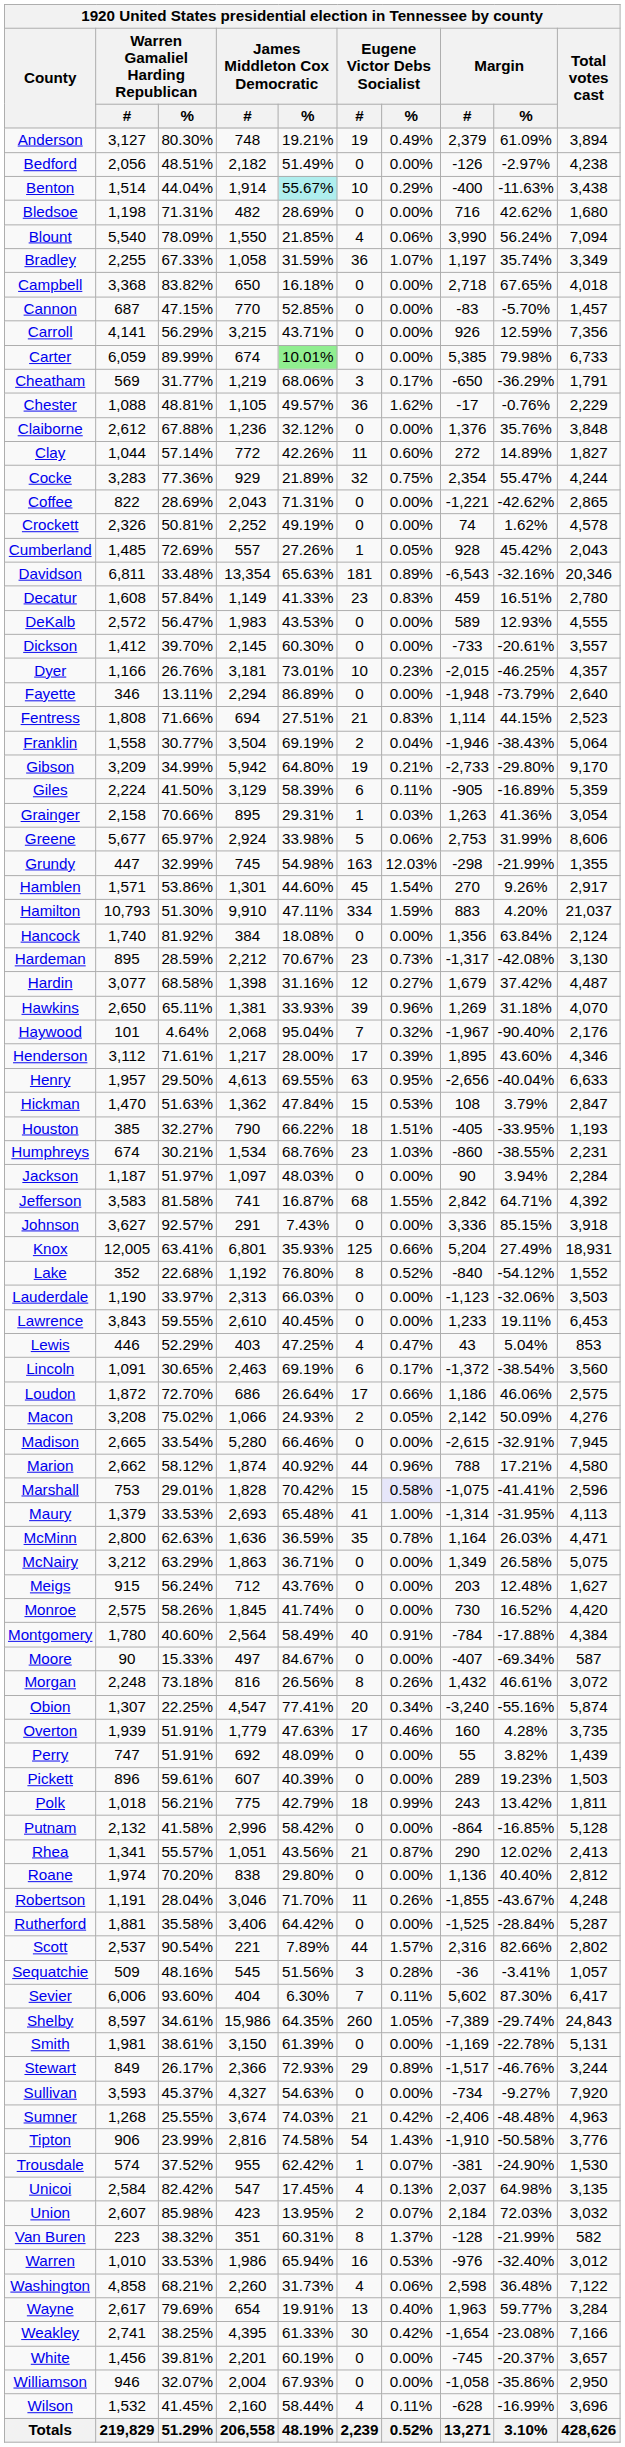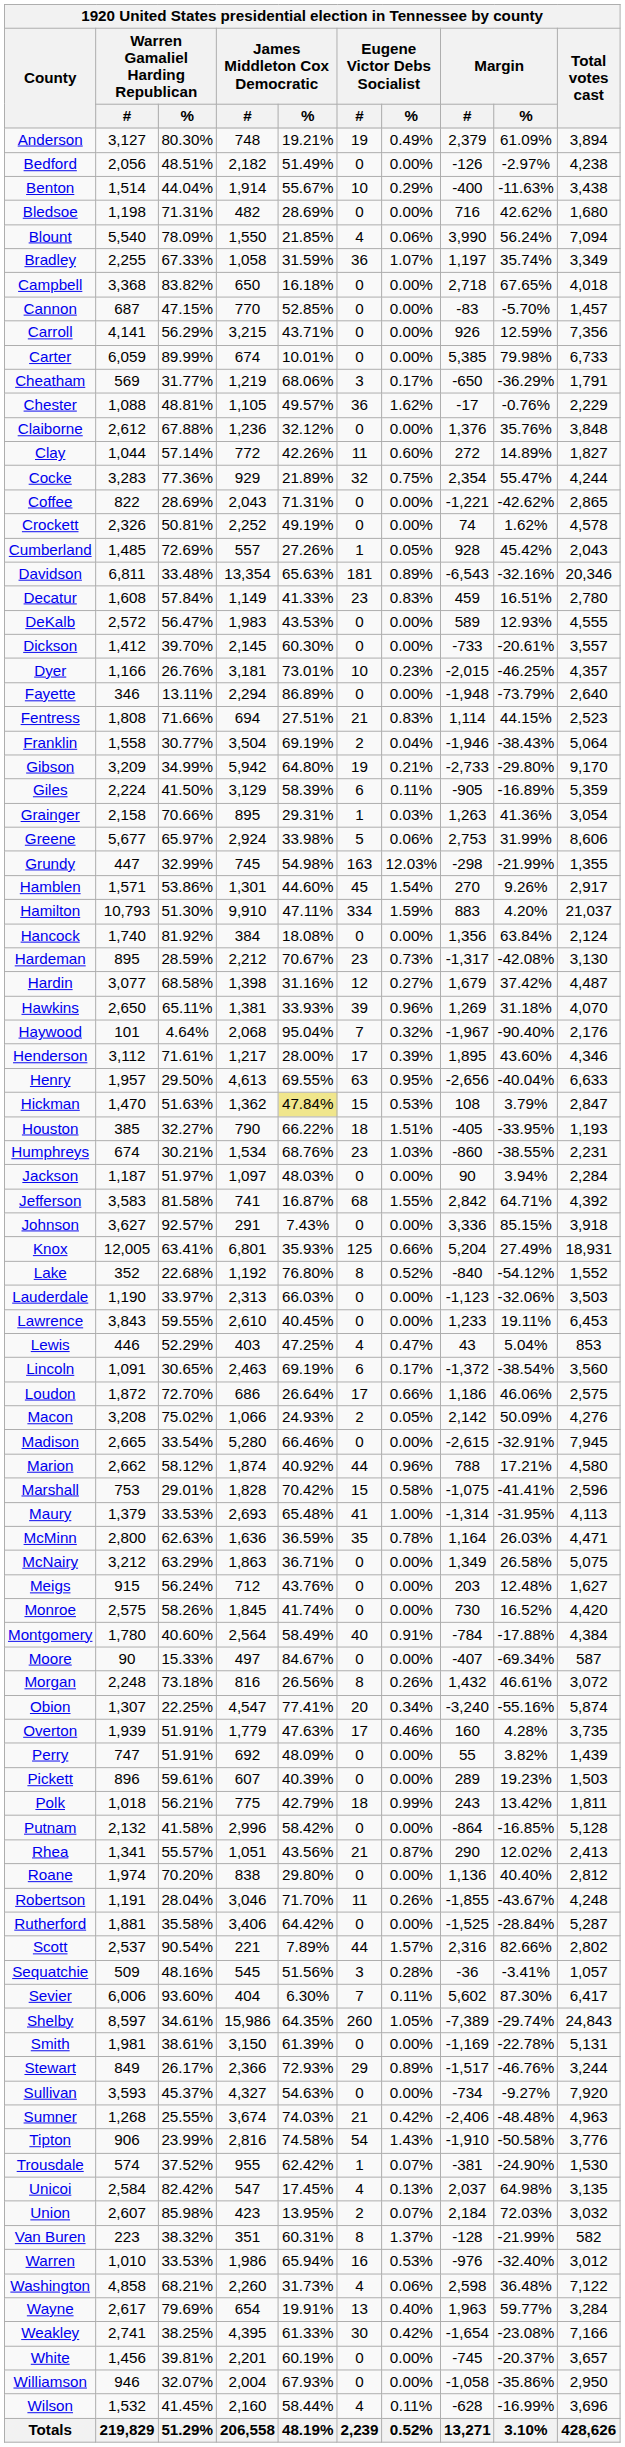Benton | James Middleton Cox Democratic / %: paleturquoise background -> no background
Carter | James Middleton Cox Democratic / %: lightgreen background -> no background
Hickman | James Middleton Cox Democratic / %: no background -> khaki background
Marshall | Eugene Victor Debs Socialist / %: lavender background -> no background
